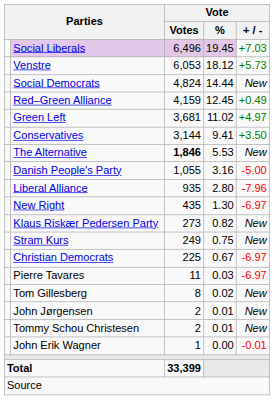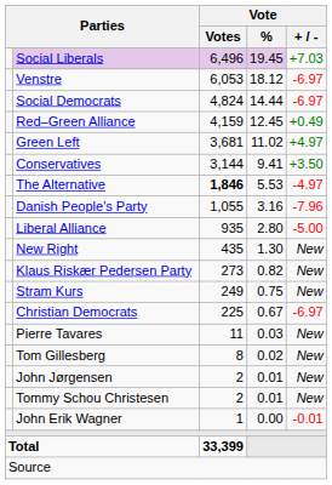Venstre | Vote / + / -: +5.73 -> -6.97
Social Democrats | Vote / + / -: New -> -6.97
The Alternative | Vote / + / -: New -> -4.97
Danish People's Party | Vote / + / -: -5.00 -> -7.96
Liberal Alliance | Vote / + / -: -7.96 -> -5.00
New Right | Vote / + / -: -6.97 -> New
Pierre Tavares | Vote / + / -: -6.97 -> New
